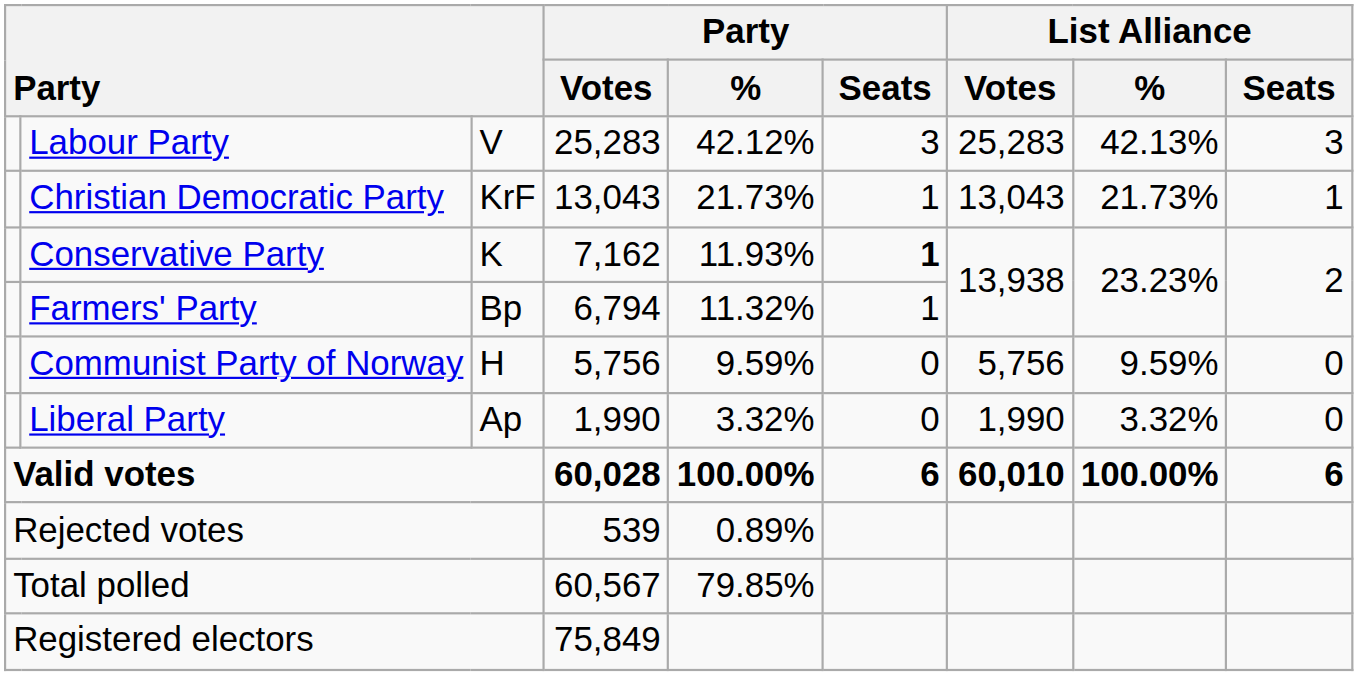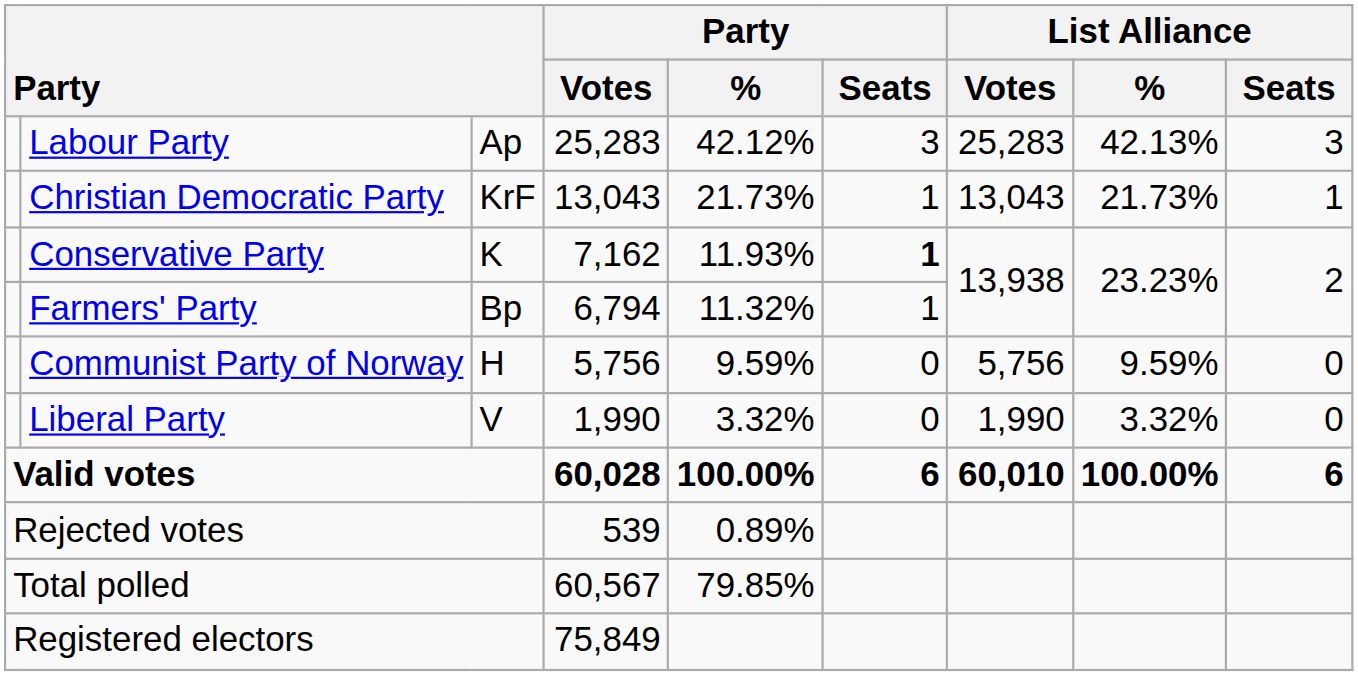Labour Party | column 3: V -> Ap
Liberal Party | column 3: Ap -> V
